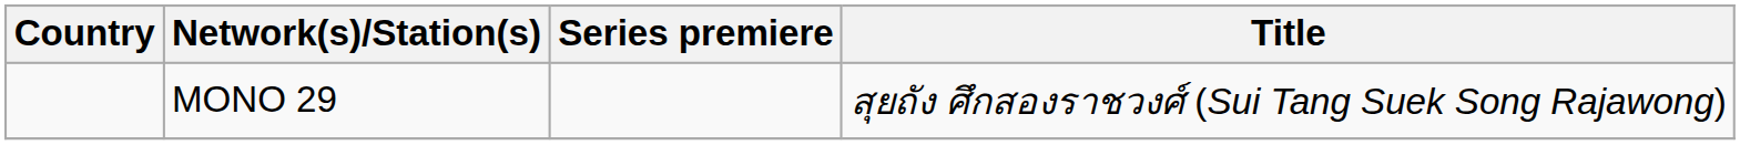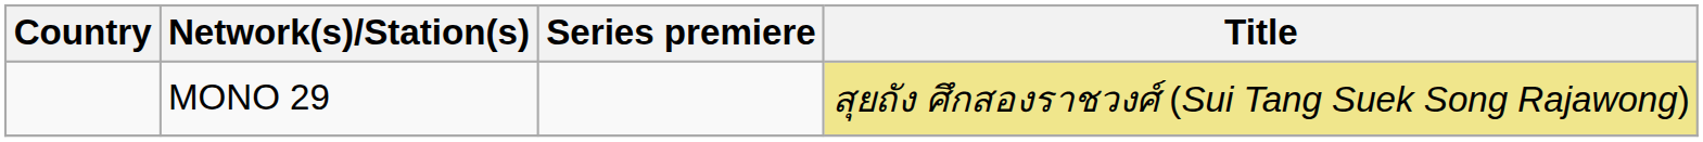MONO 29 | Title: no background -> khaki background
